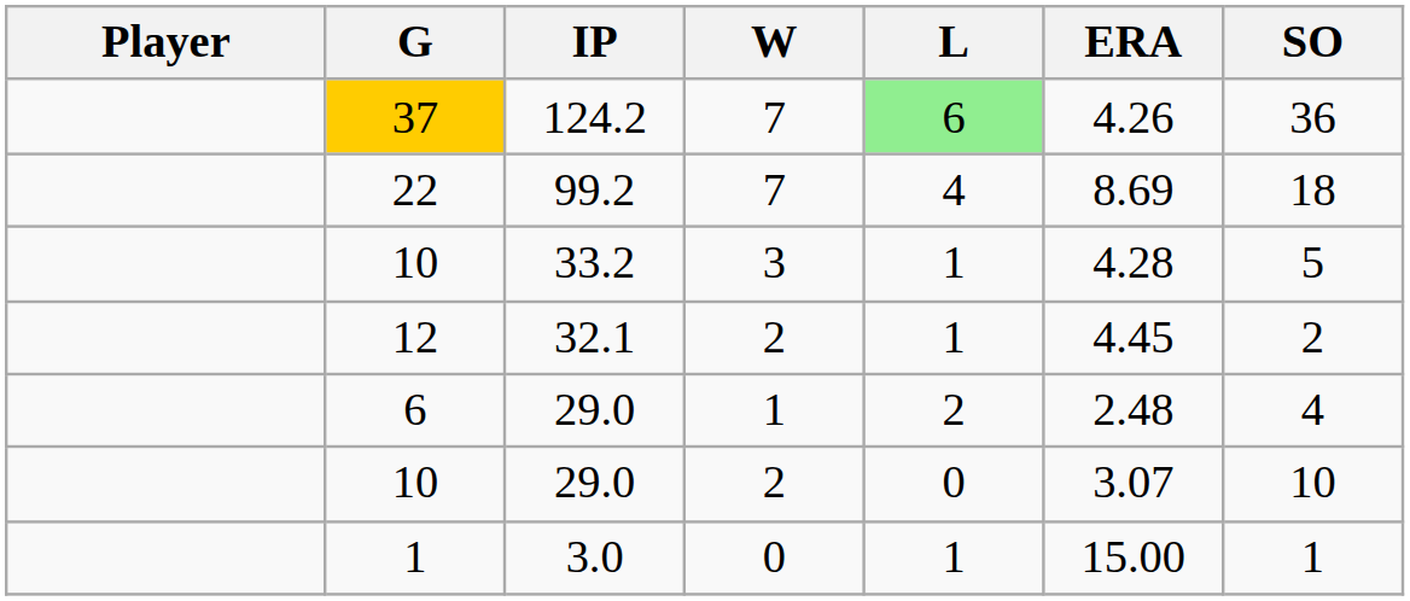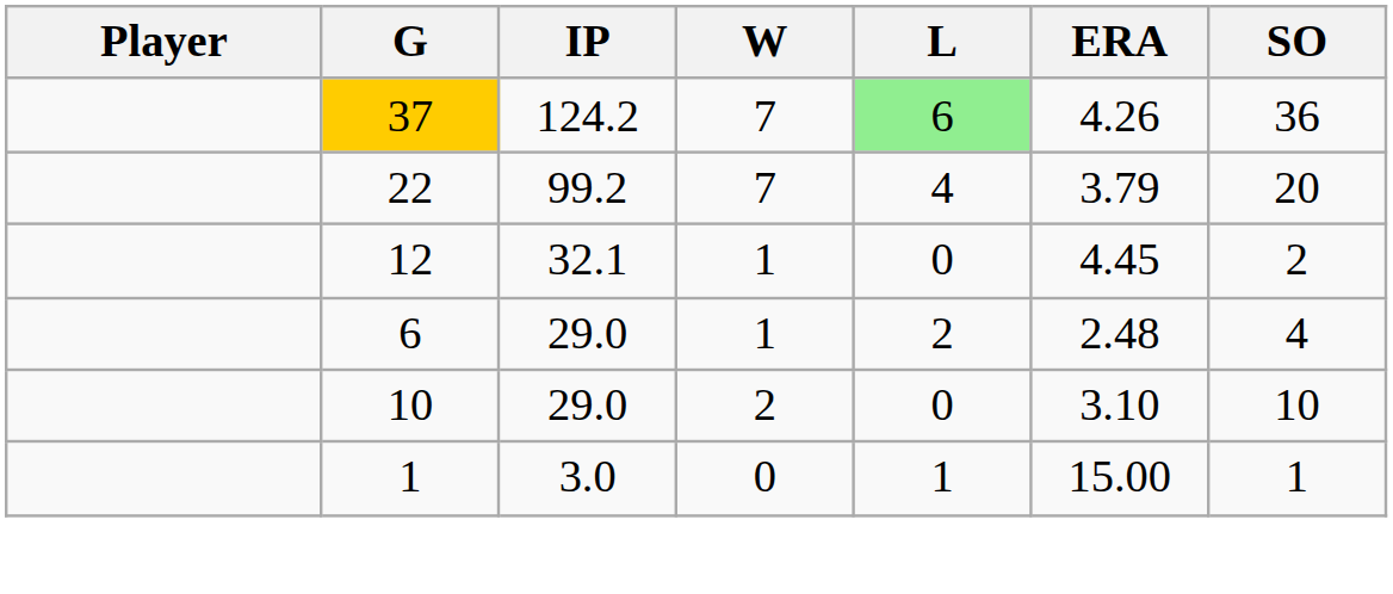22 | ERA: 8.69 -> 3.79
22 | SO: 18 -> 20
- row: 10 | 33.2 | 3 | 1 | 4.28 | 5
12 | W: 2 -> 1
12 | L: 1 -> 0
10 / 29.0 | ERA: 3.07 -> 3.10
